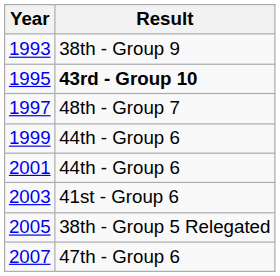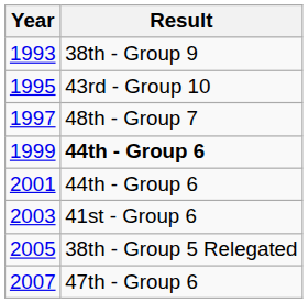1995 | Result: bold -> normal
1999 | Result: normal -> bold
